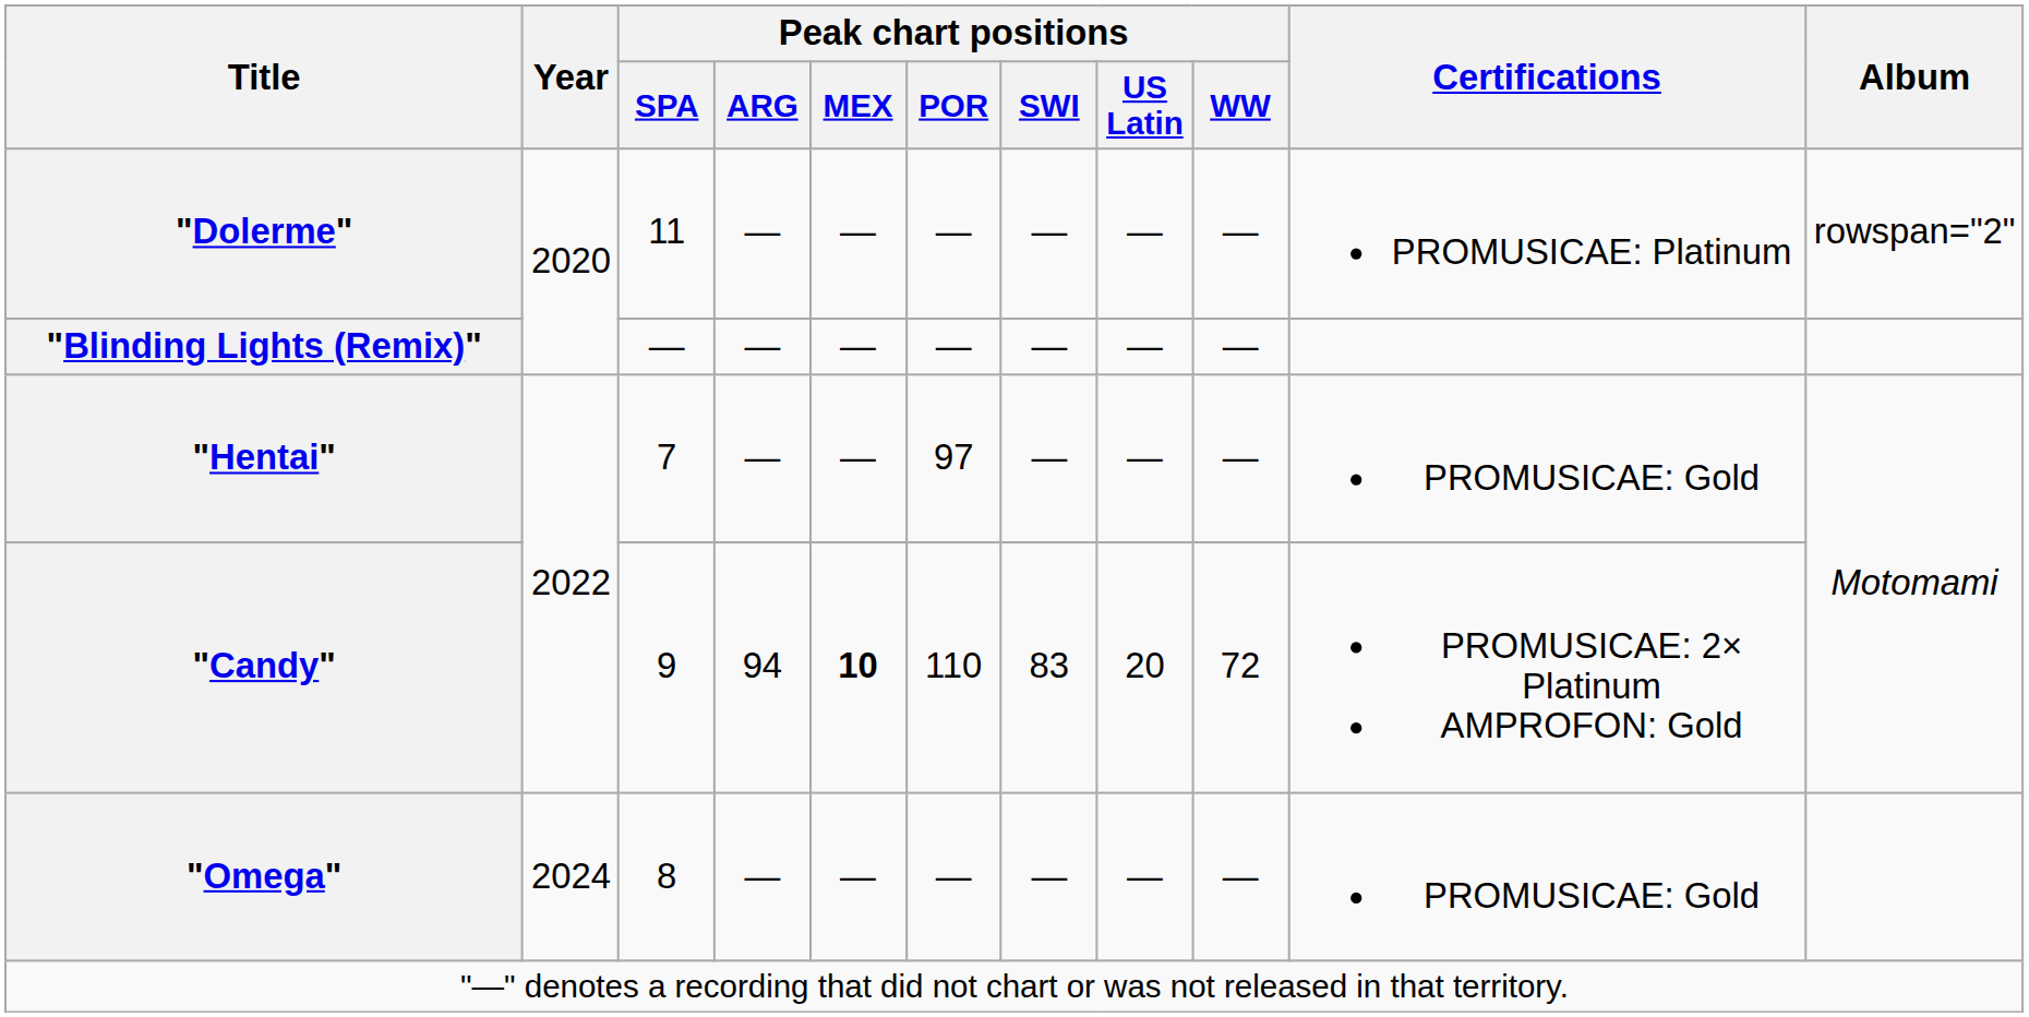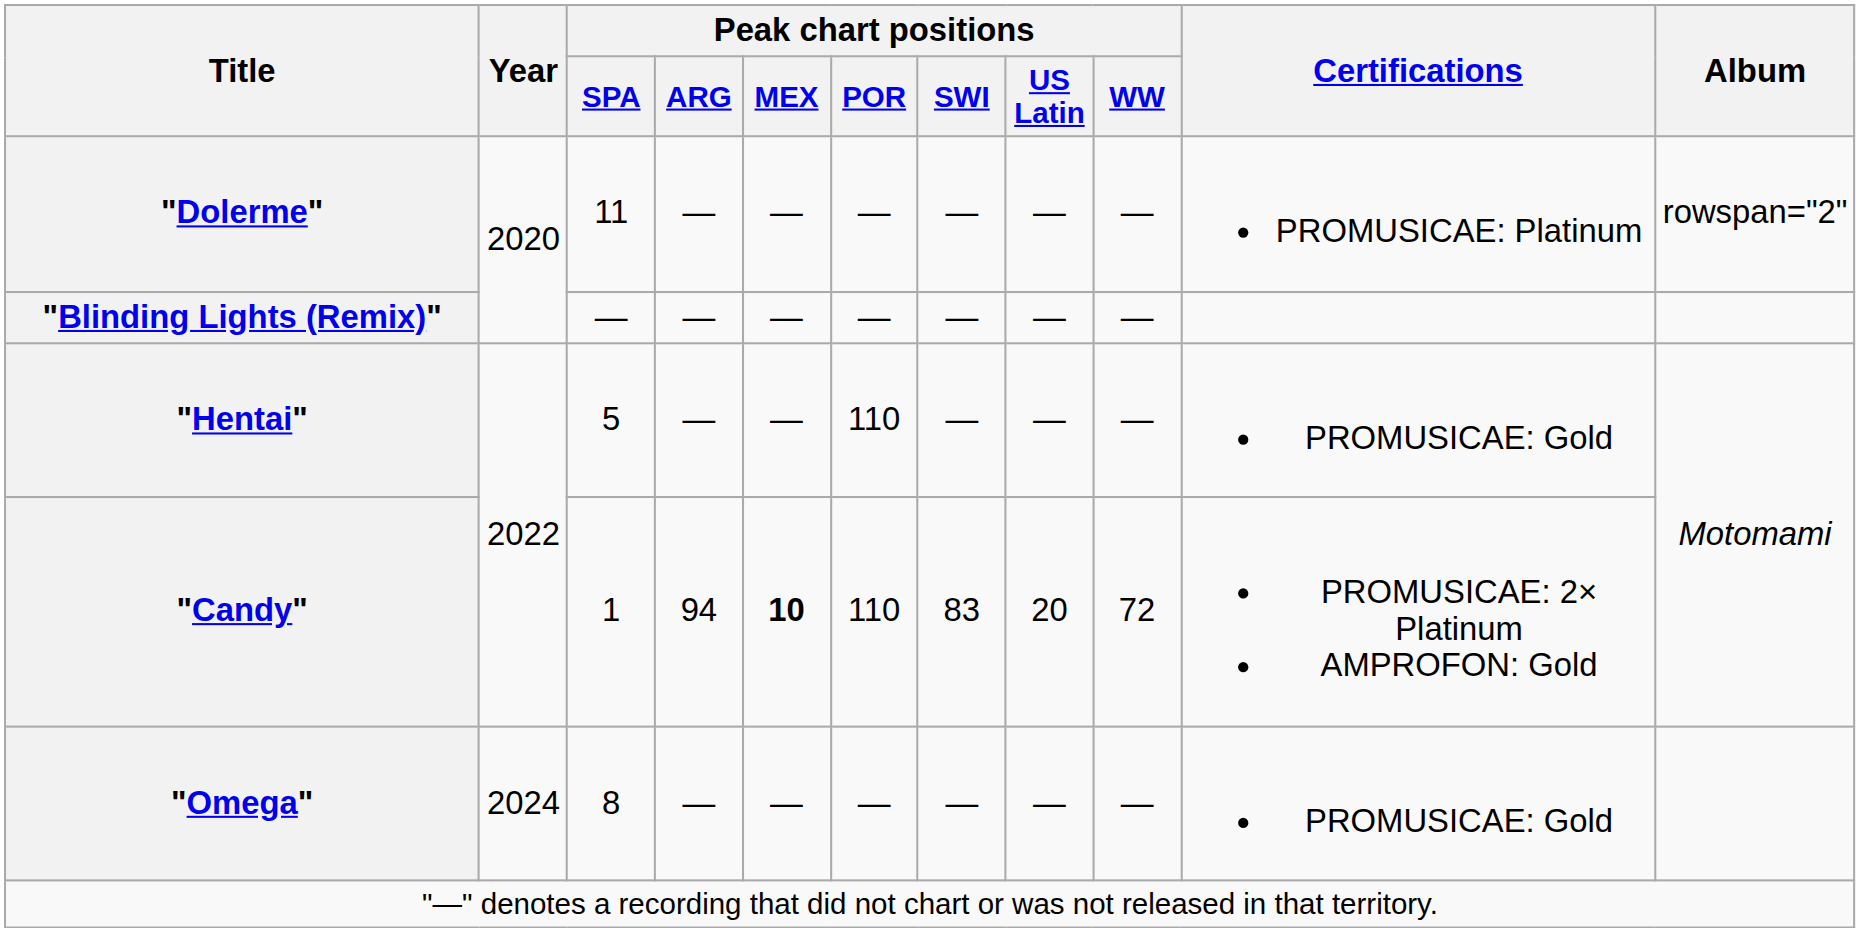"Hentai" | Peak chart positions / SPA: 7 -> 5
"Hentai" | Peak chart positions / POR: 97 -> 110
"Candy" | Peak chart positions / SPA: 9 -> 1
